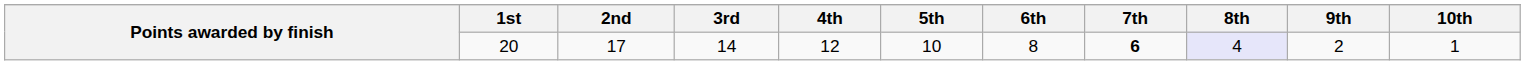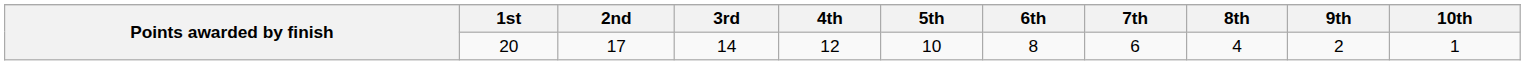row 2 | 7th: bold -> normal
row 2 | 8th: lavender background -> no background
